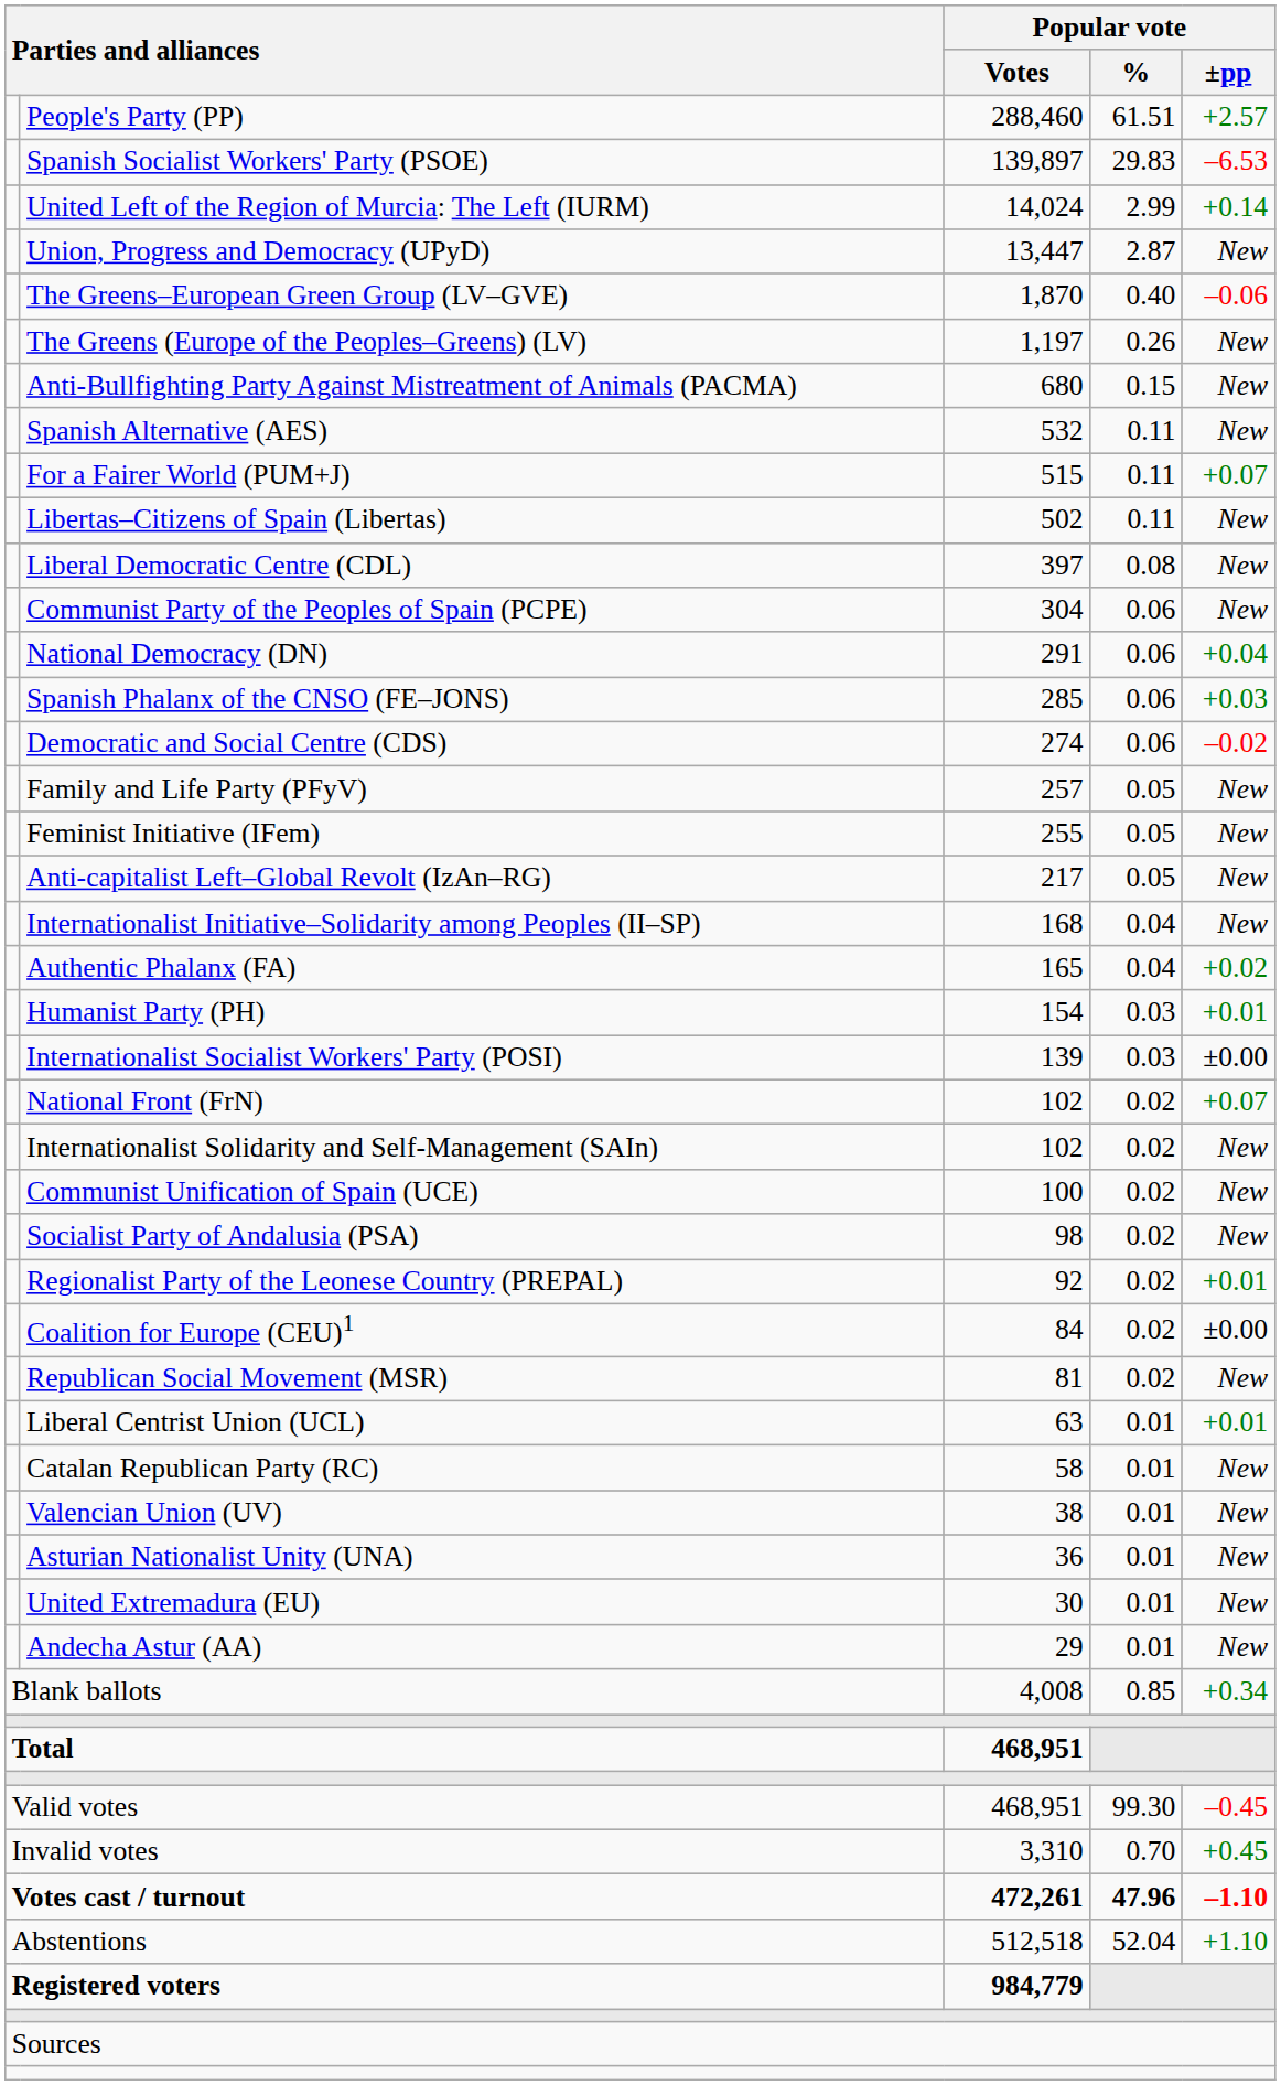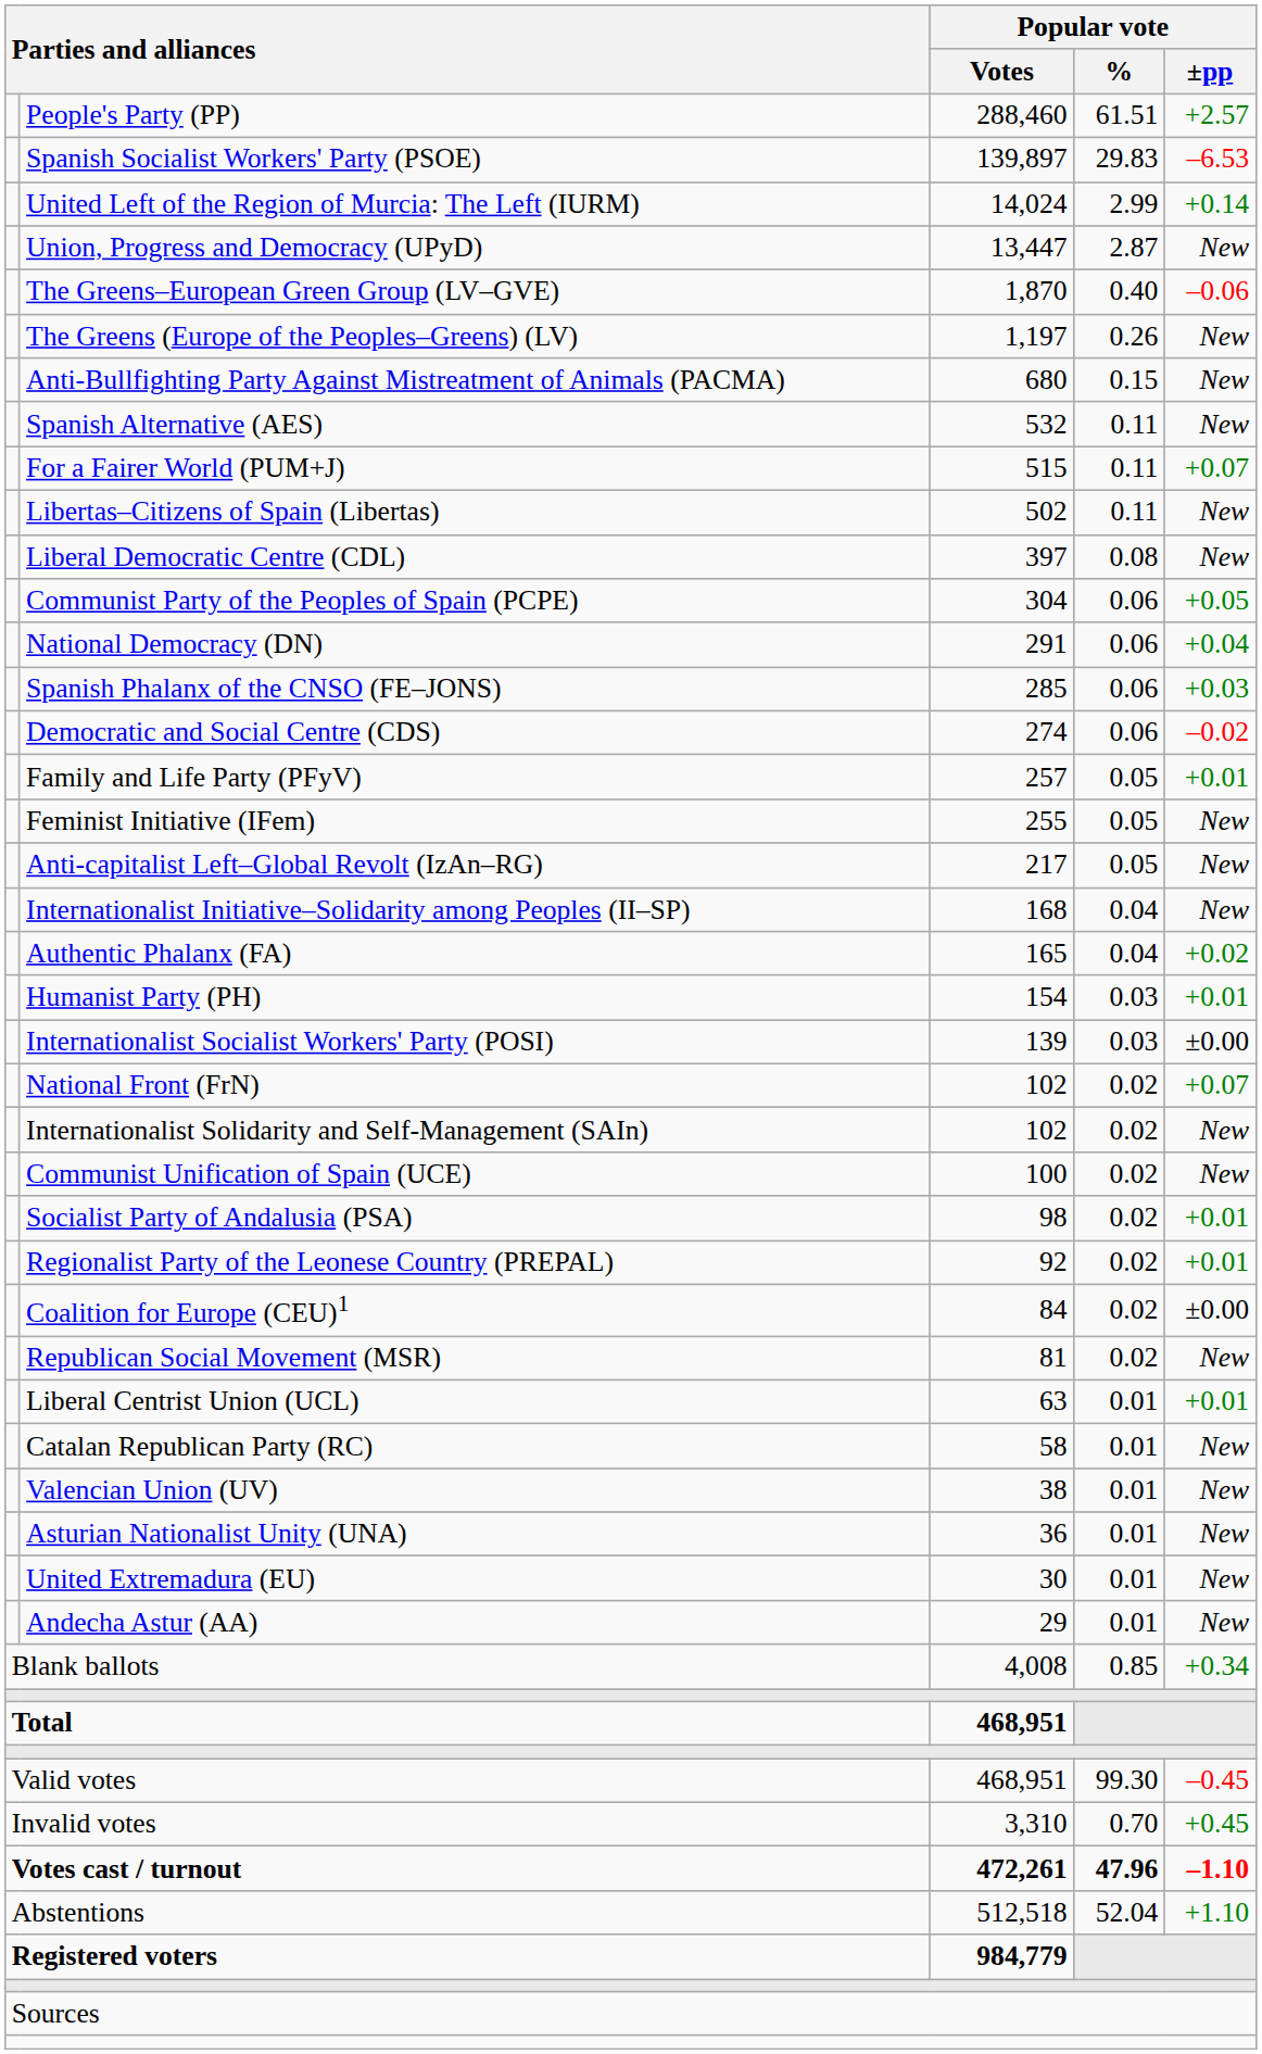Communist Party of the Peoples of Spain (PCPE) | Popular vote / ±pp: New -> +0.05
Family and Life Party (PFyV) | Popular vote / ±pp: New -> +0.01
Socialist Party of Andalusia (PSA) | Popular vote / ±pp: New -> +0.01
